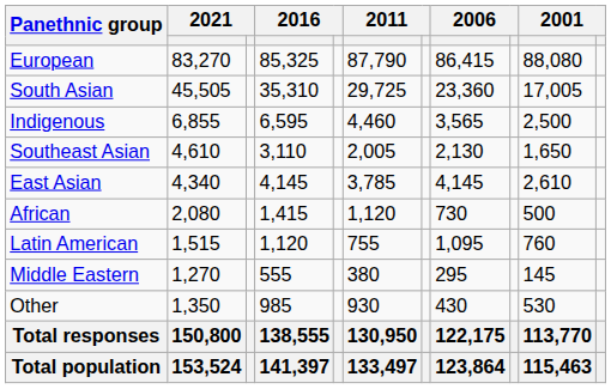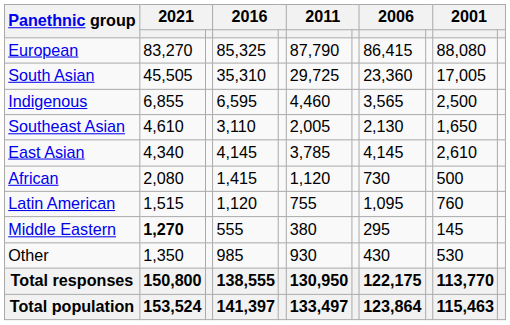Middle Eastern | column 2: normal -> bold
